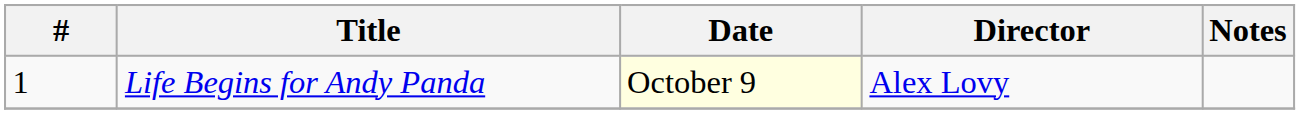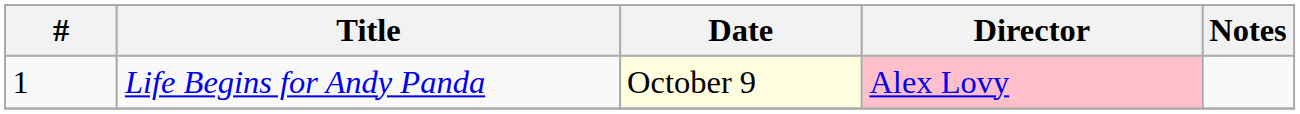Life Begins for Andy Panda | Director: no background -> pink background
